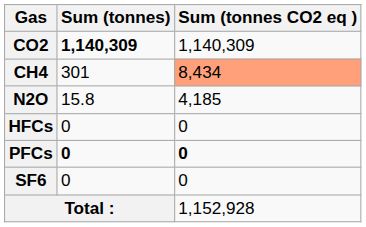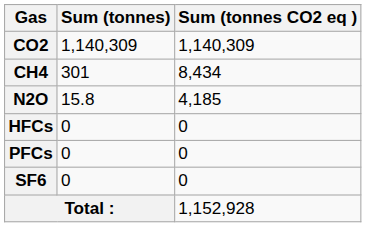CO2 | Sum (tonnes): bold -> normal
CH4 | Sum (tonnes CO2 eq ): lightsalmon background -> no background
PFCs | Sum (tonnes): bold -> normal
PFCs | Sum (tonnes CO2 eq ): bold -> normal
